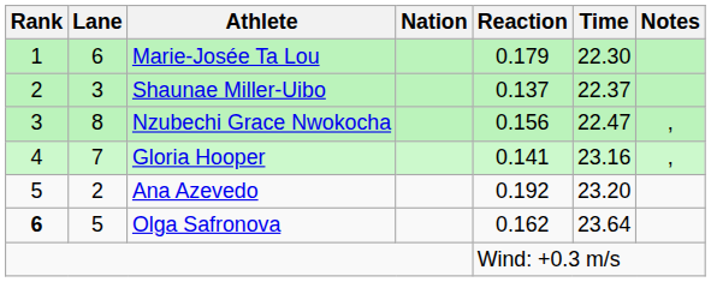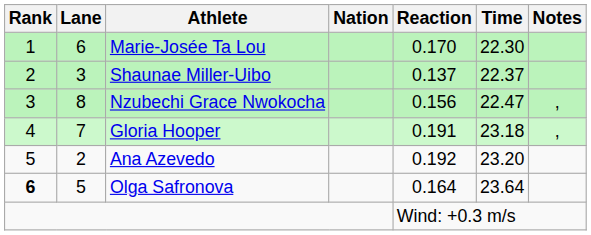Marie-Josée Ta Lou | Reaction: 0.179 -> 0.170
Gloria Hooper | Reaction: 0.141 -> 0.191
Gloria Hooper | Time: 23.16 -> 23.18
Olga Safronova | Reaction: 0.162 -> 0.164
